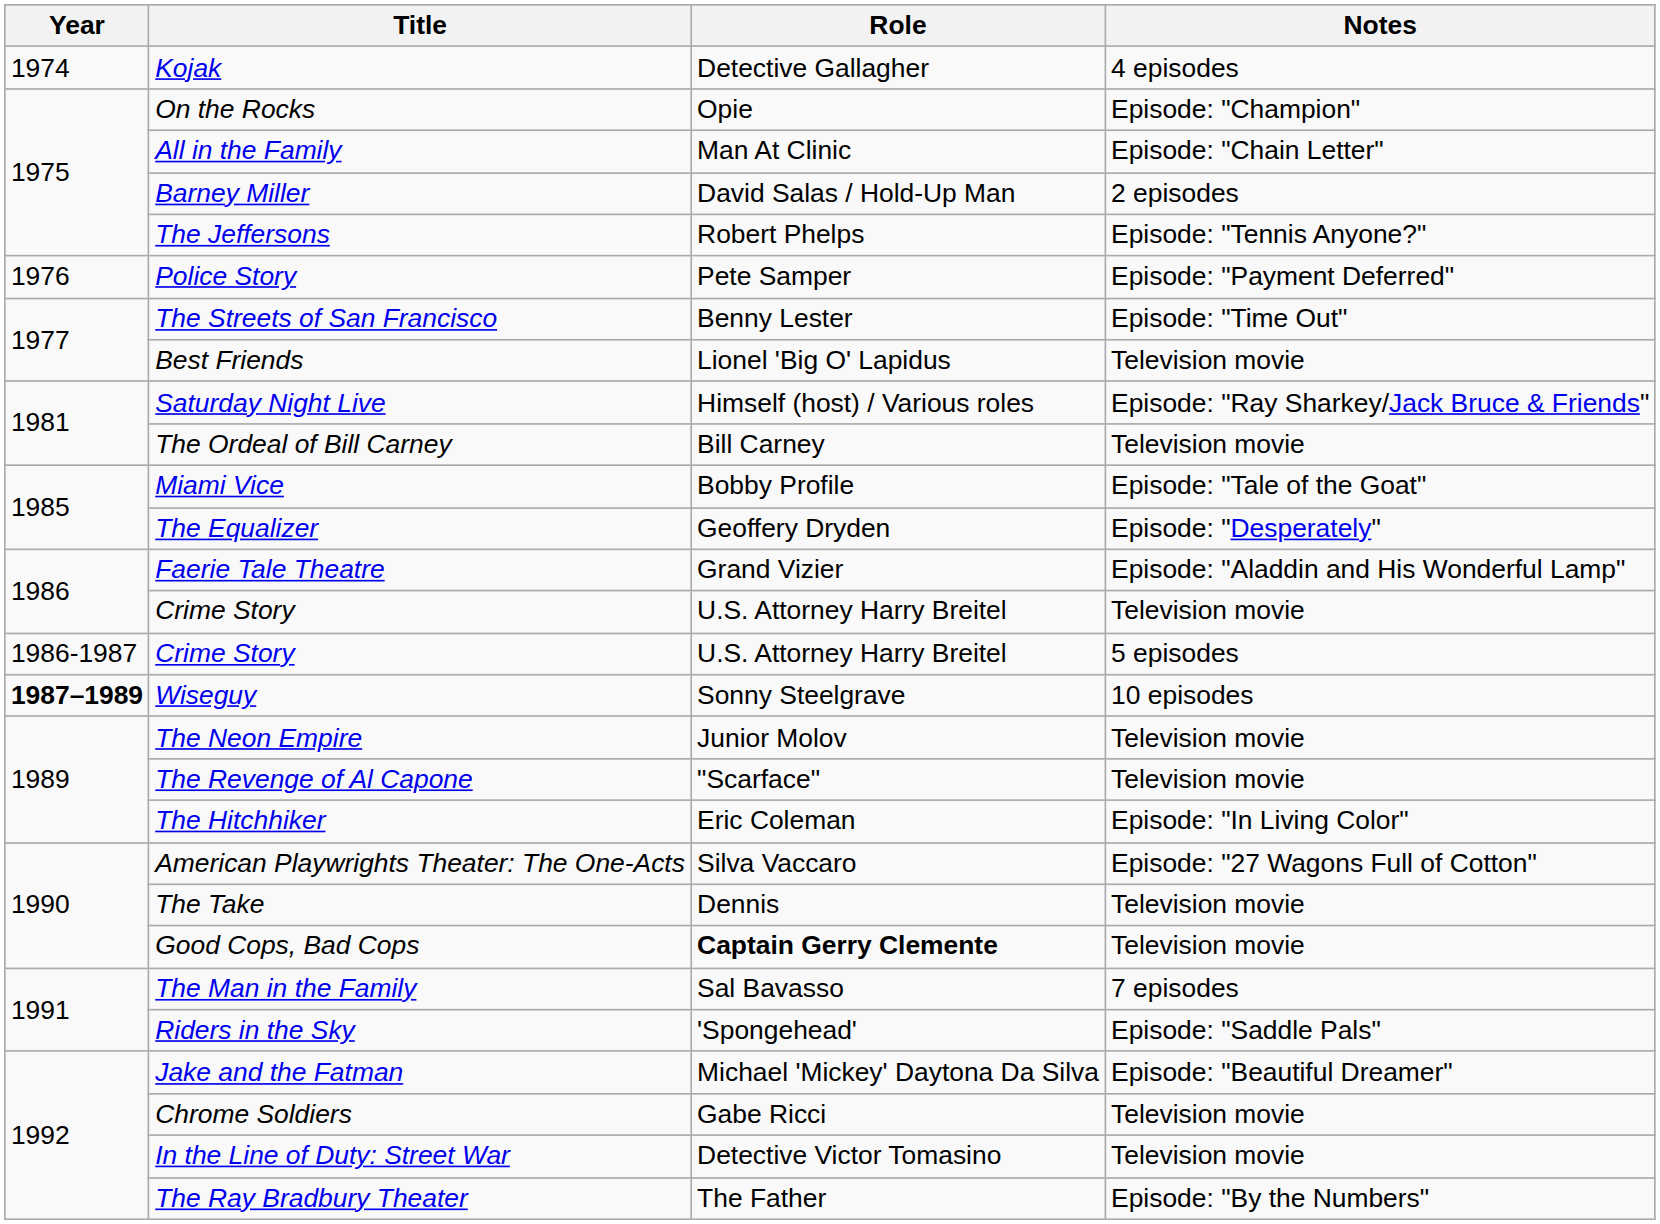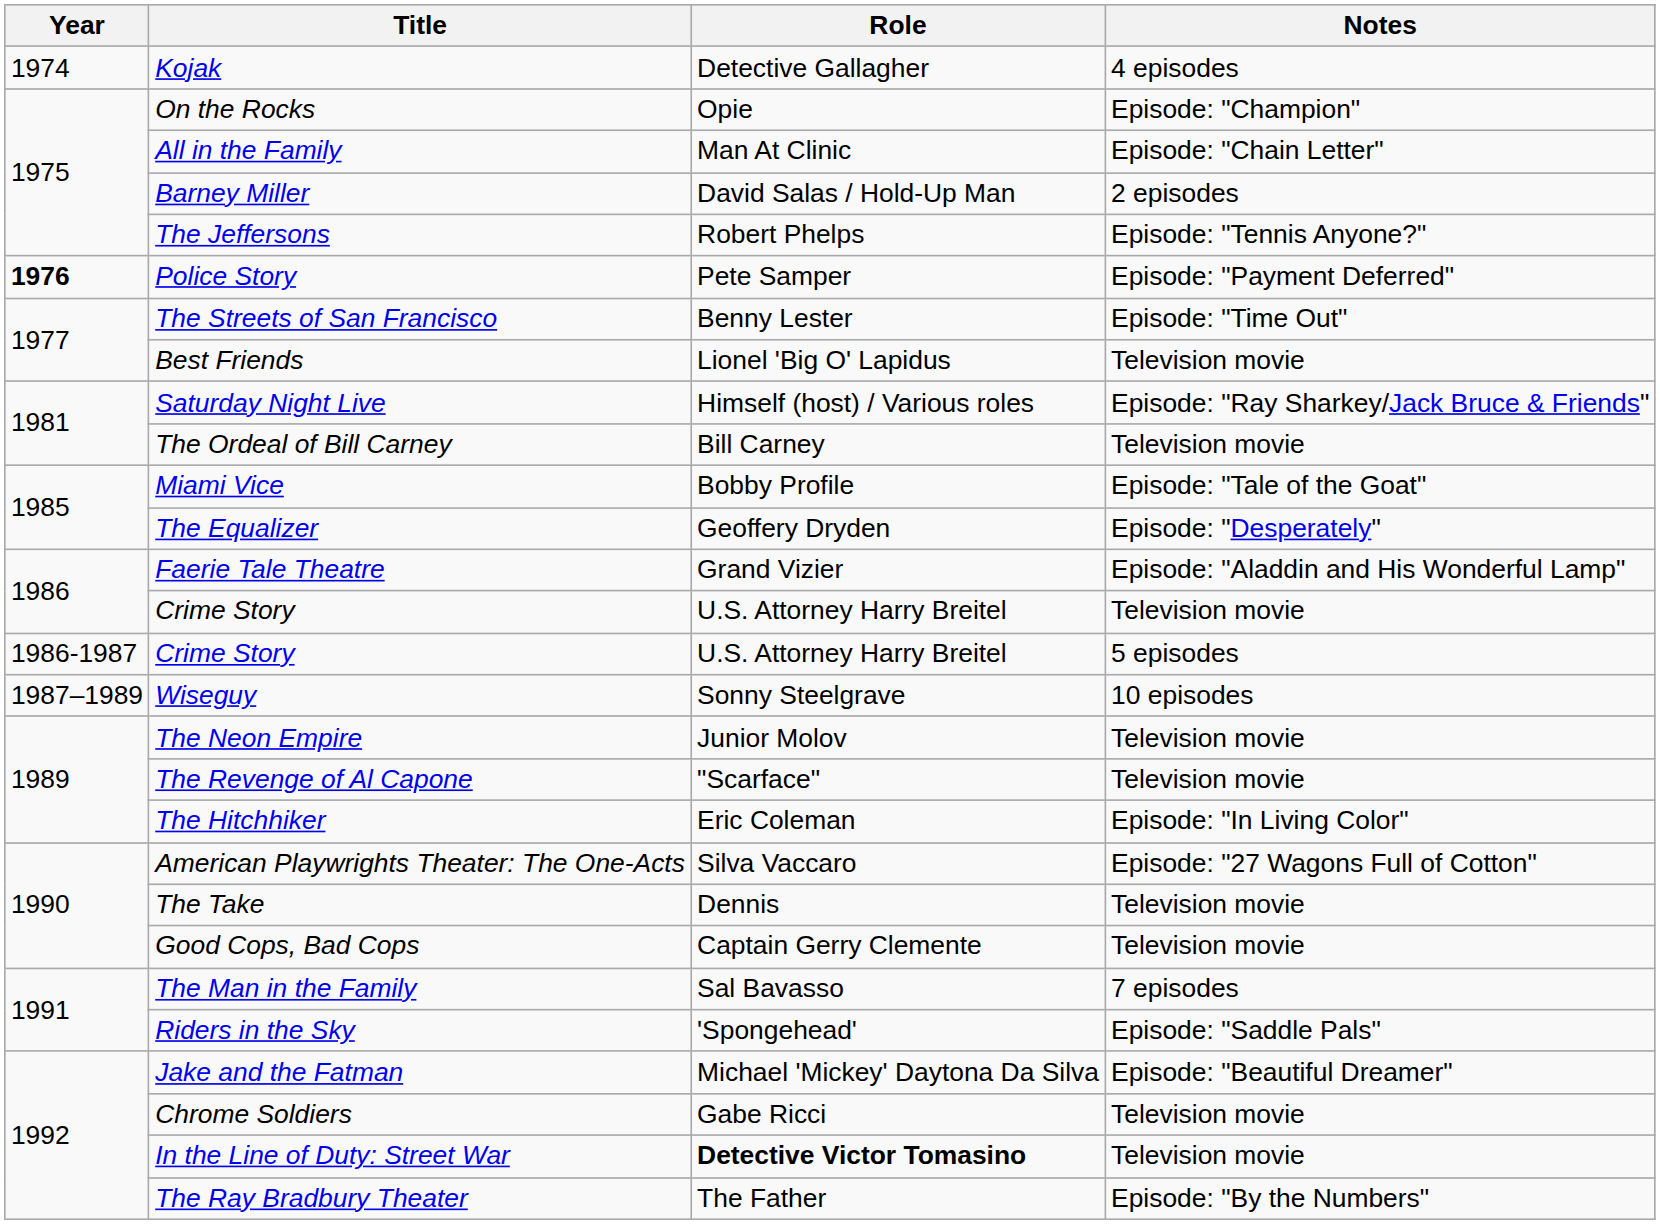Police Story | Year: normal -> bold
Wiseguy | Year: bold -> normal
Good Cops, Bad Cops | Role: bold -> normal
In the Line of Duty: Street War | Role: normal -> bold
